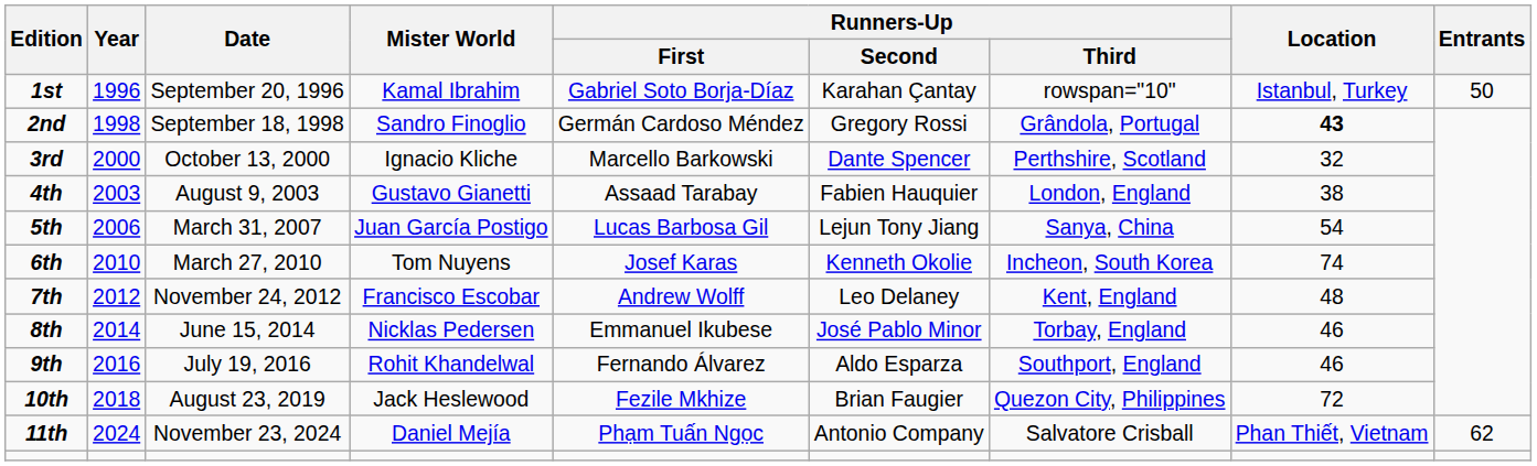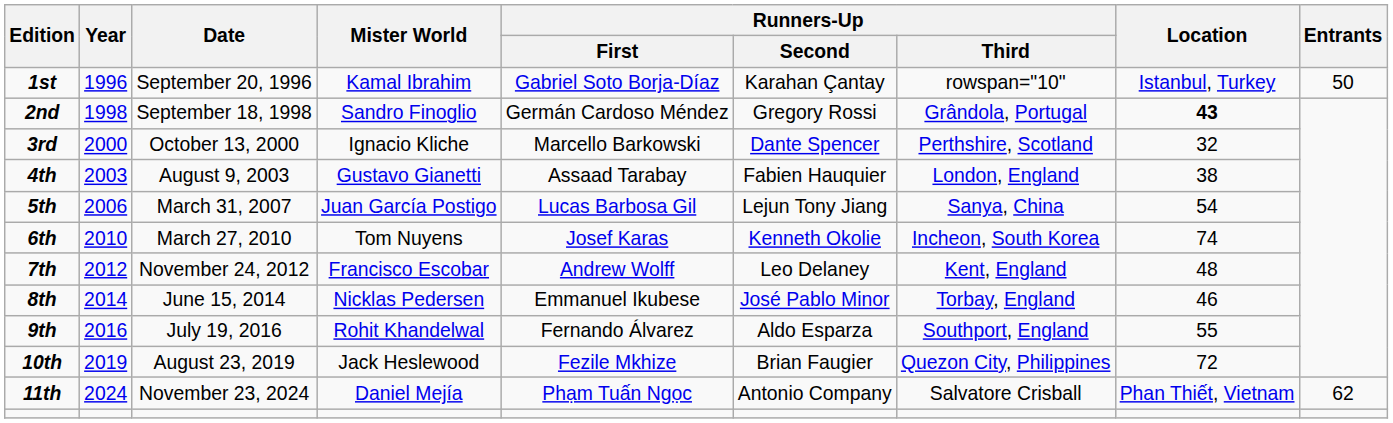9th | Location: 46 -> 55
10th | Year: 2018 -> 2019
